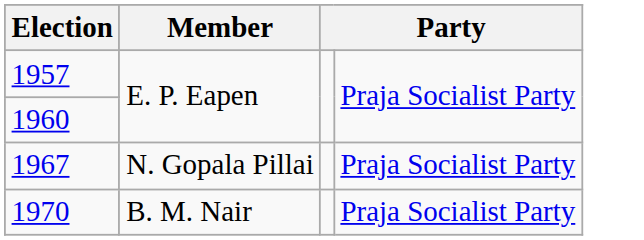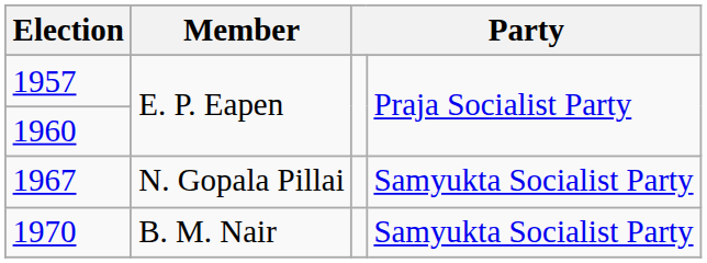1967 | column 4: Praja Socialist Party -> Samyukta Socialist Party
1970 | column 4: Praja Socialist Party -> Samyukta Socialist Party
